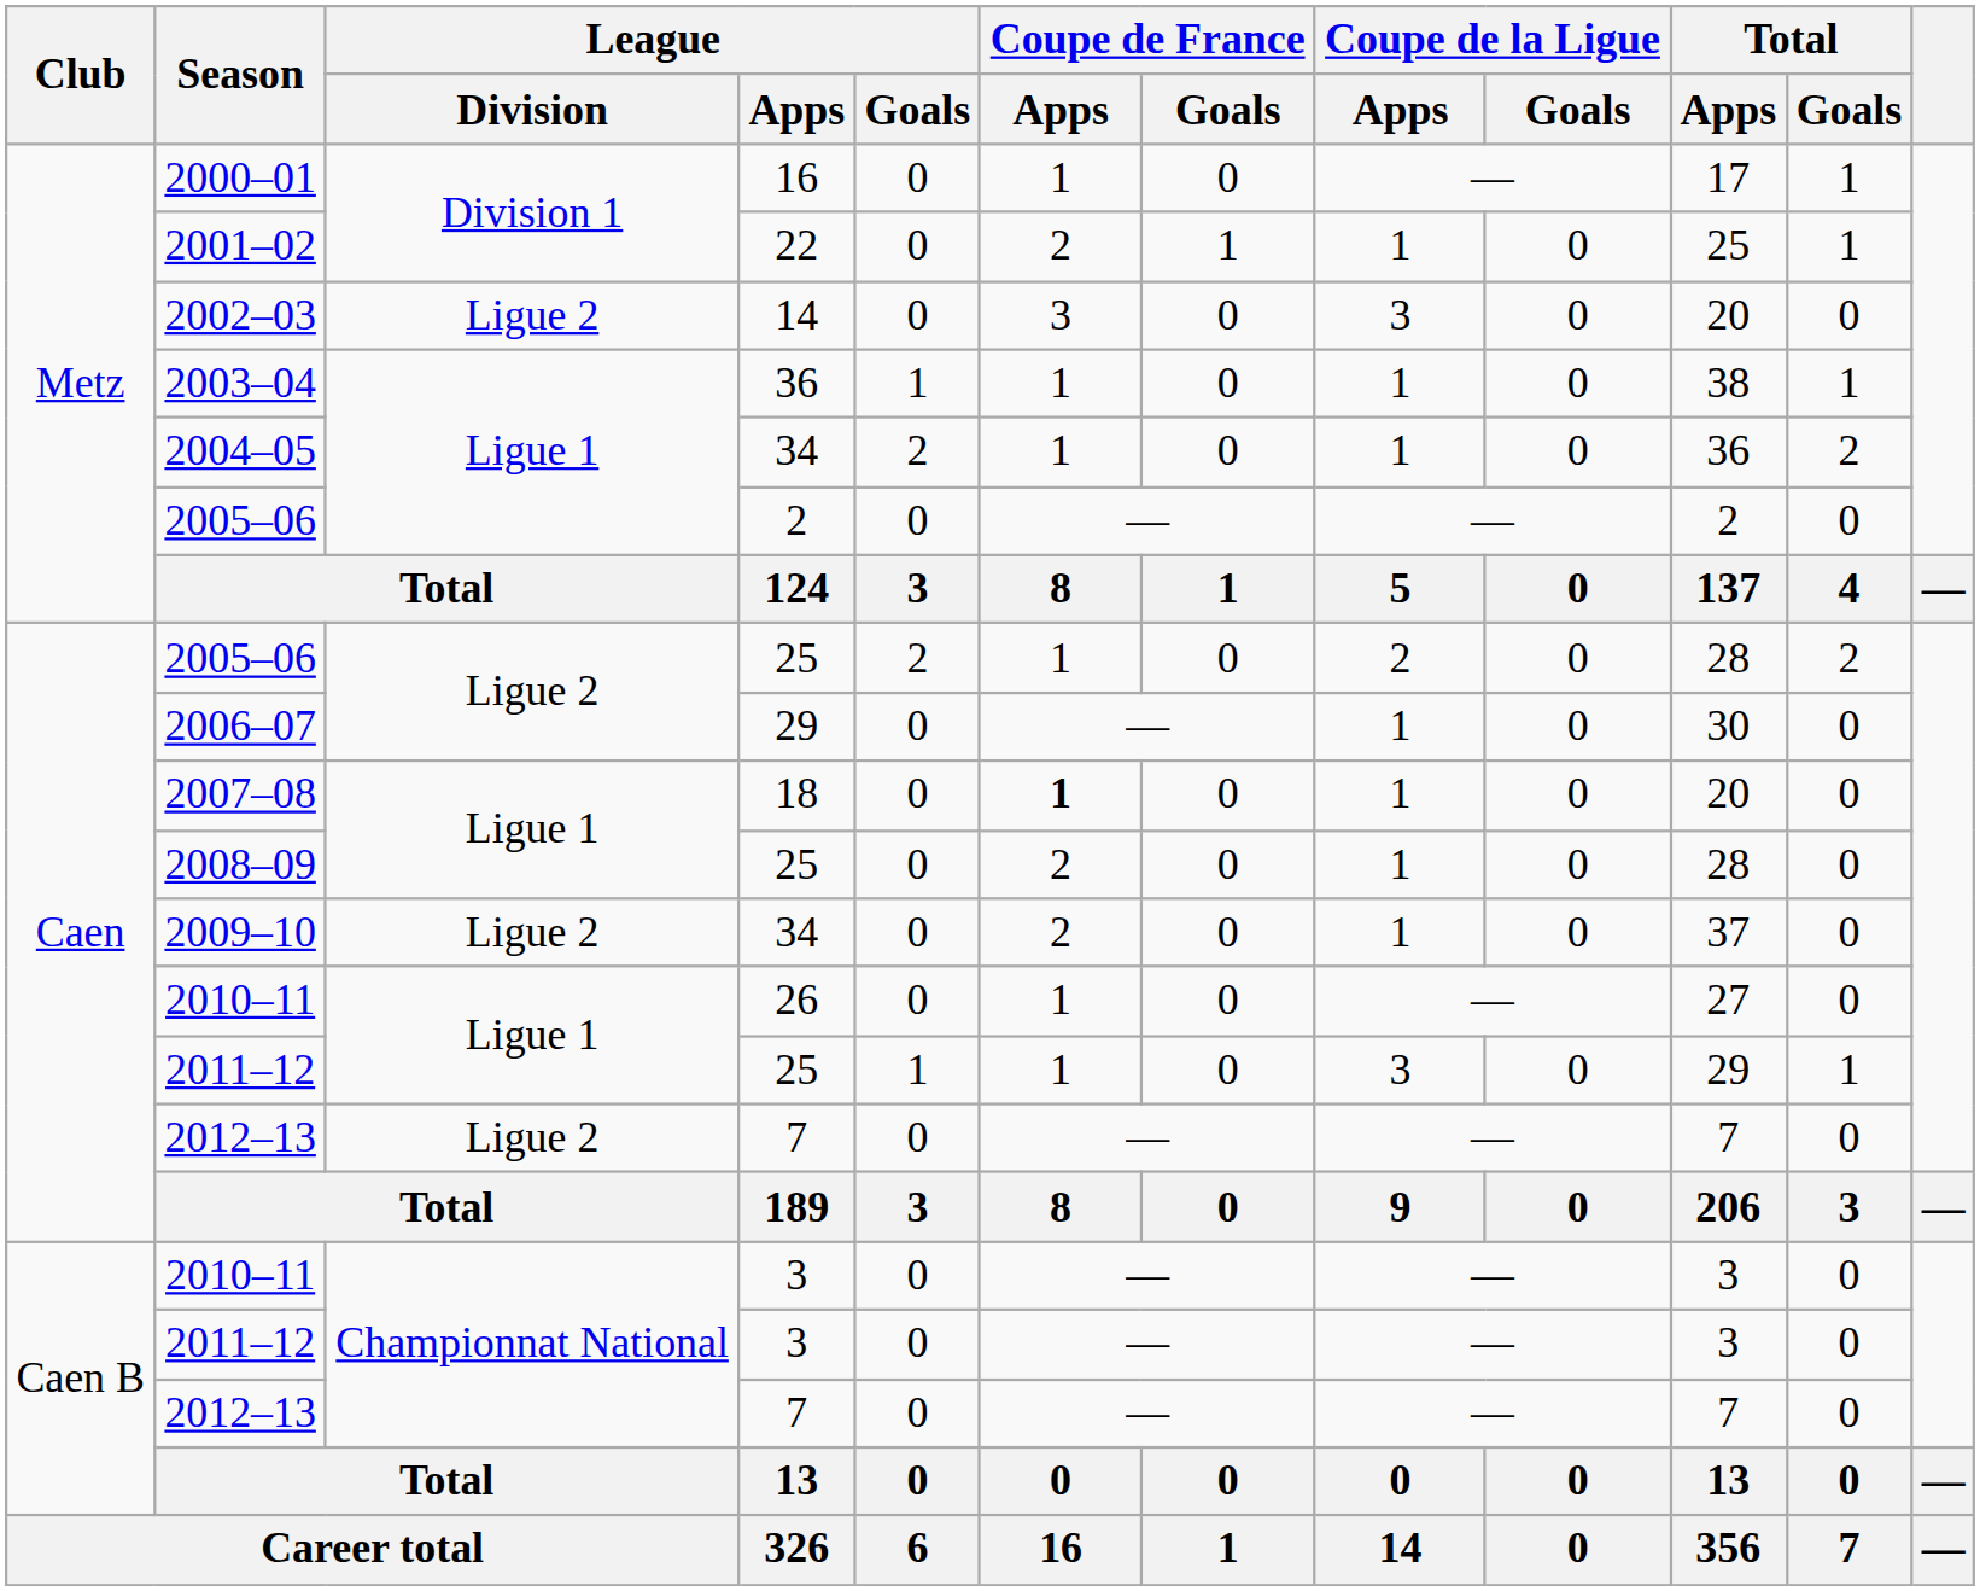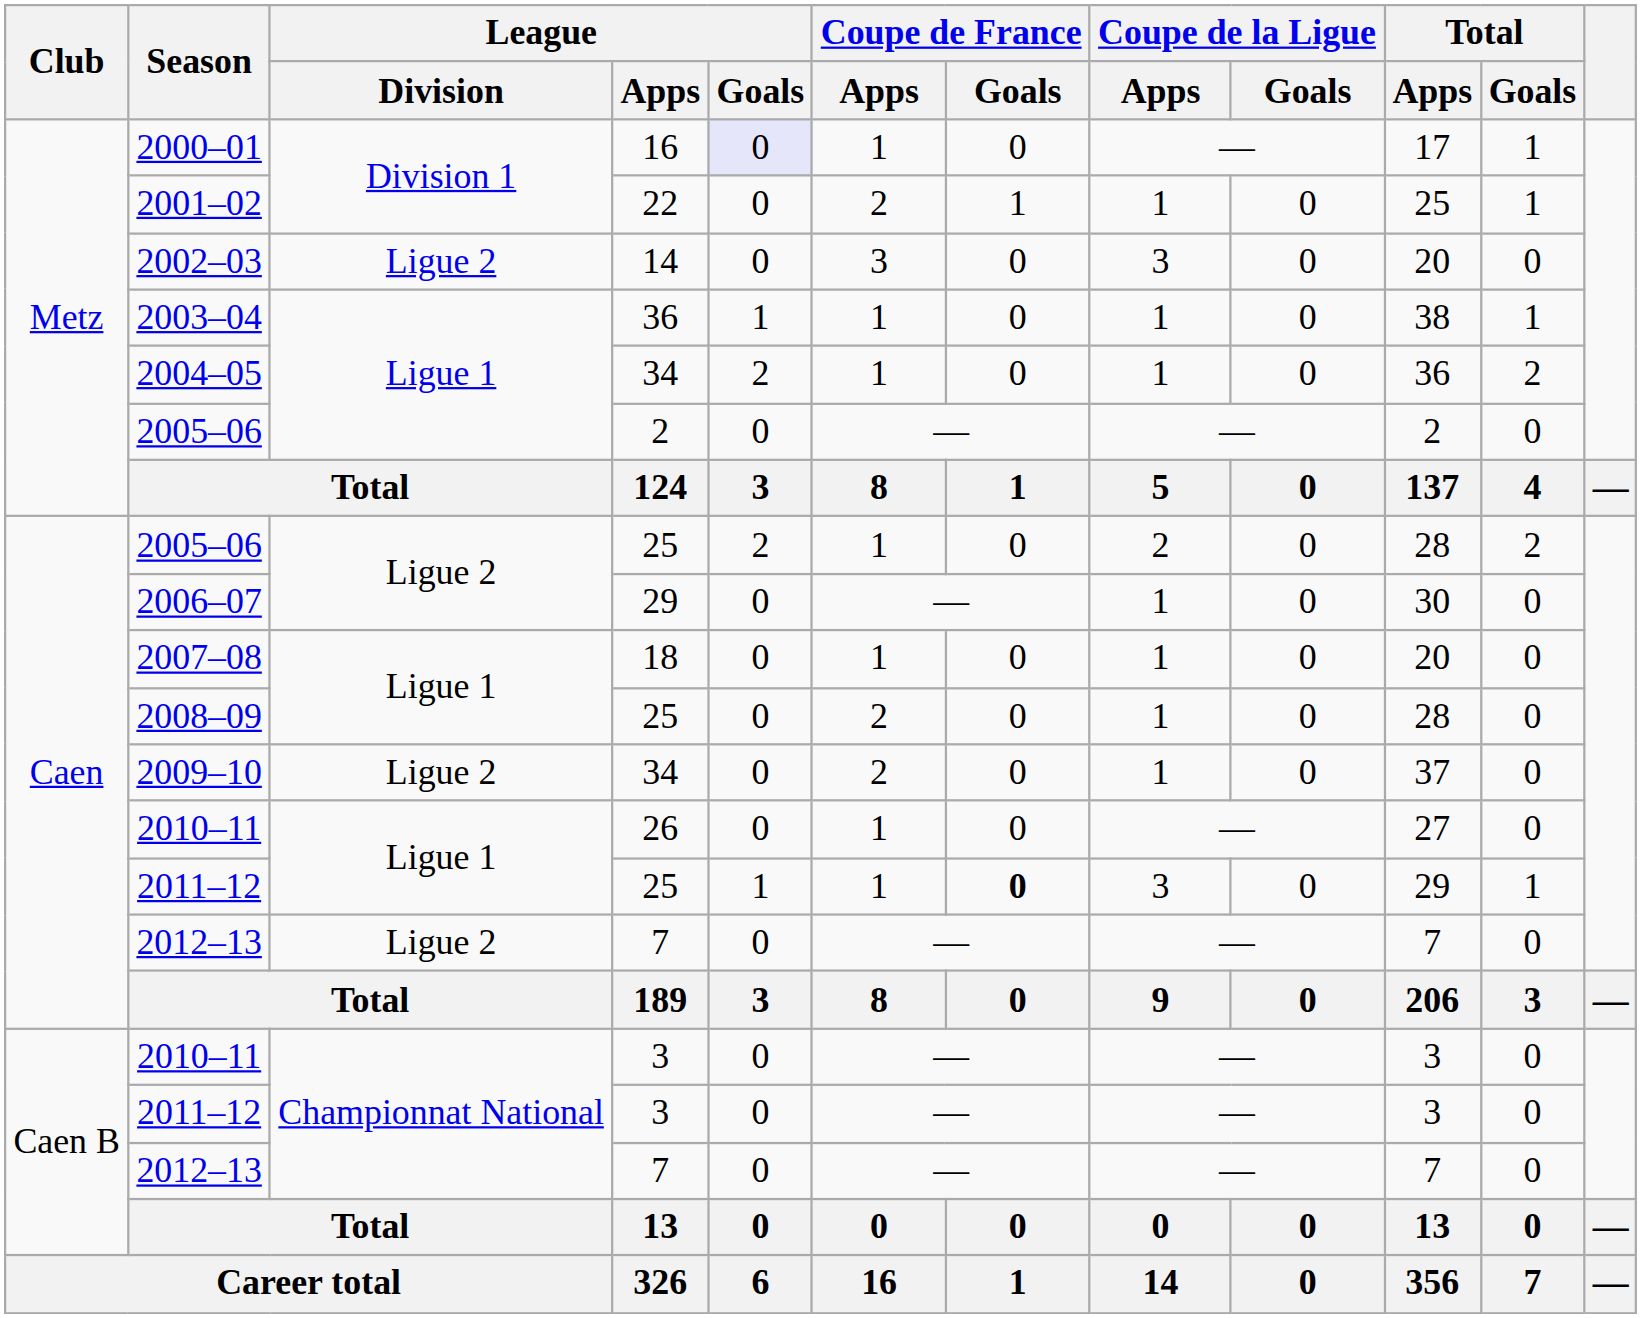2000–01 | League / Goals: no background -> lavender background
2007–08 | Coupe de France / Apps: bold -> normal
2011–12 / Ligue 1 | Coupe de France / Goals: normal -> bold
